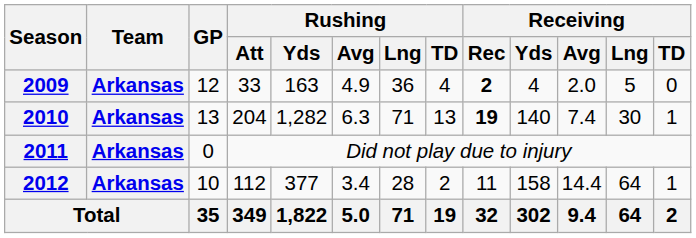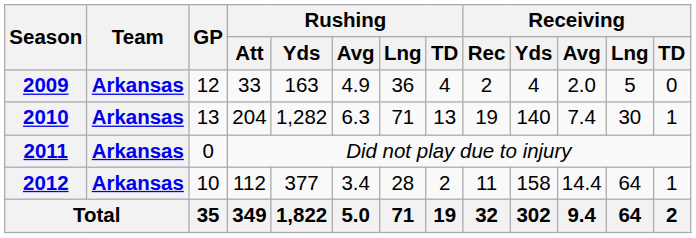2009 | Receiving / Rec: bold -> normal
2010 | Receiving / Rec: bold -> normal
